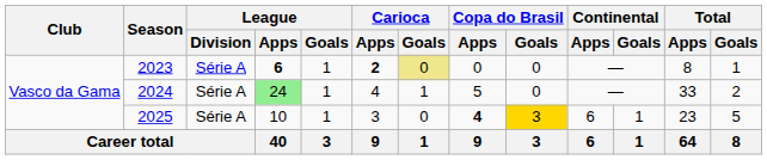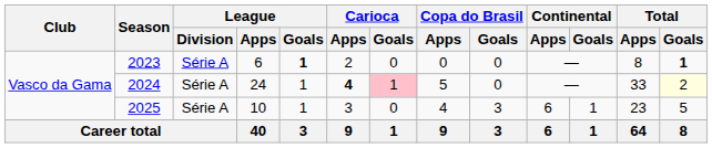2023 | League / Apps: bold -> normal
2023 | League / Goals: normal -> bold
2023 | Carioca / Apps: bold -> normal
2023 | Carioca / Goals: khaki background -> no background
2023 | Total / Goals: normal -> bold
2024 | League / Apps: lightgreen background -> no background
2024 | Carioca / Apps: normal -> bold
2024 | Carioca / Goals: no background -> pink background
2024 | Total / Goals: no background -> lightyellow background
2025 | Copa do Brasil / Apps: bold -> normal
2025 | Copa do Brasil / Goals: gold background -> no background
